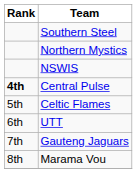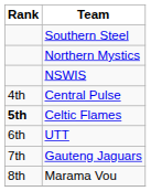Central Pulse | Rank: bold -> normal
Celtic Flames | Rank: normal -> bold
